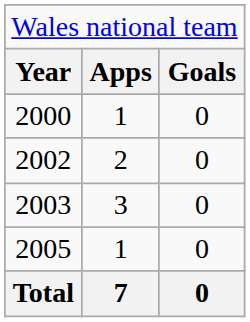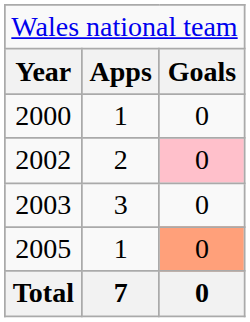2002 | column 3: no background -> pink background
2005 | column 3: no background -> lightsalmon background
